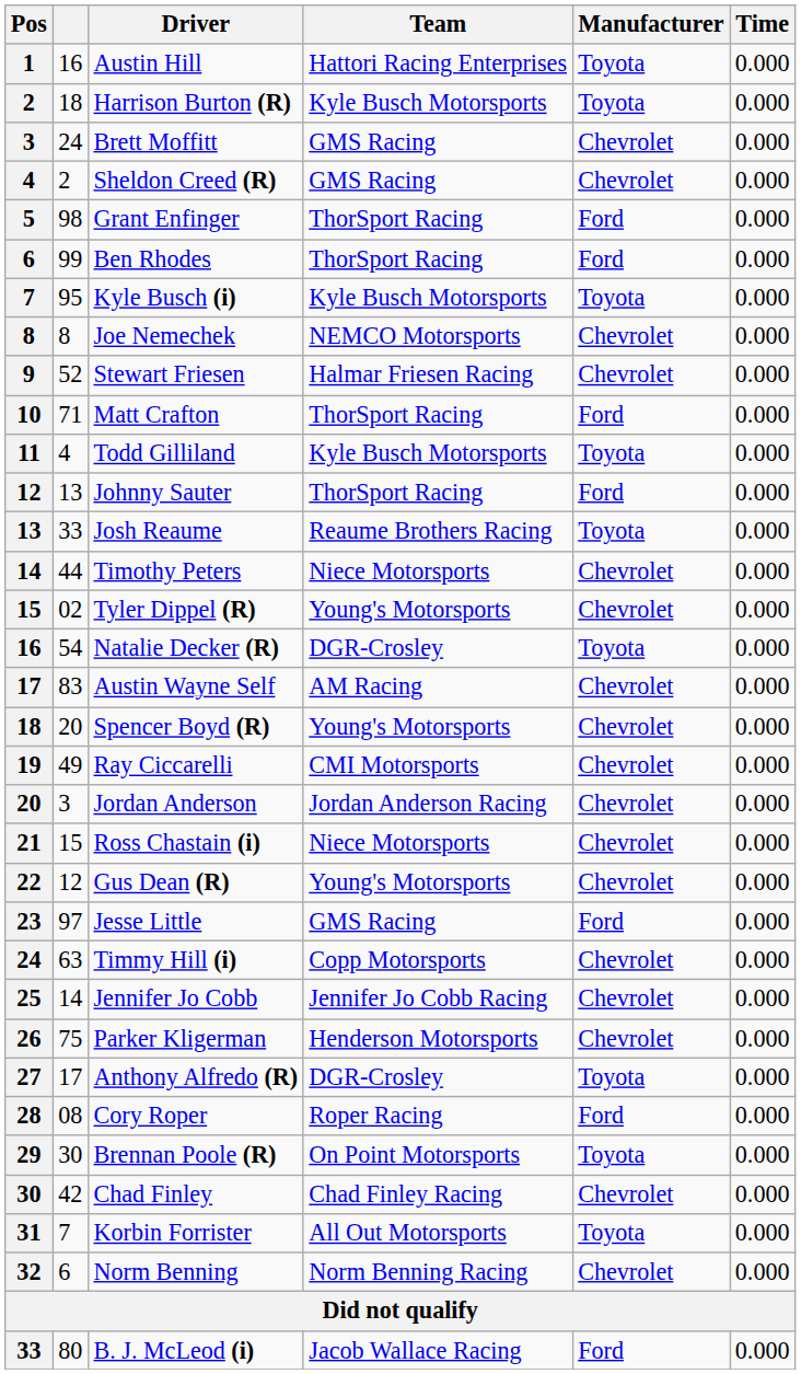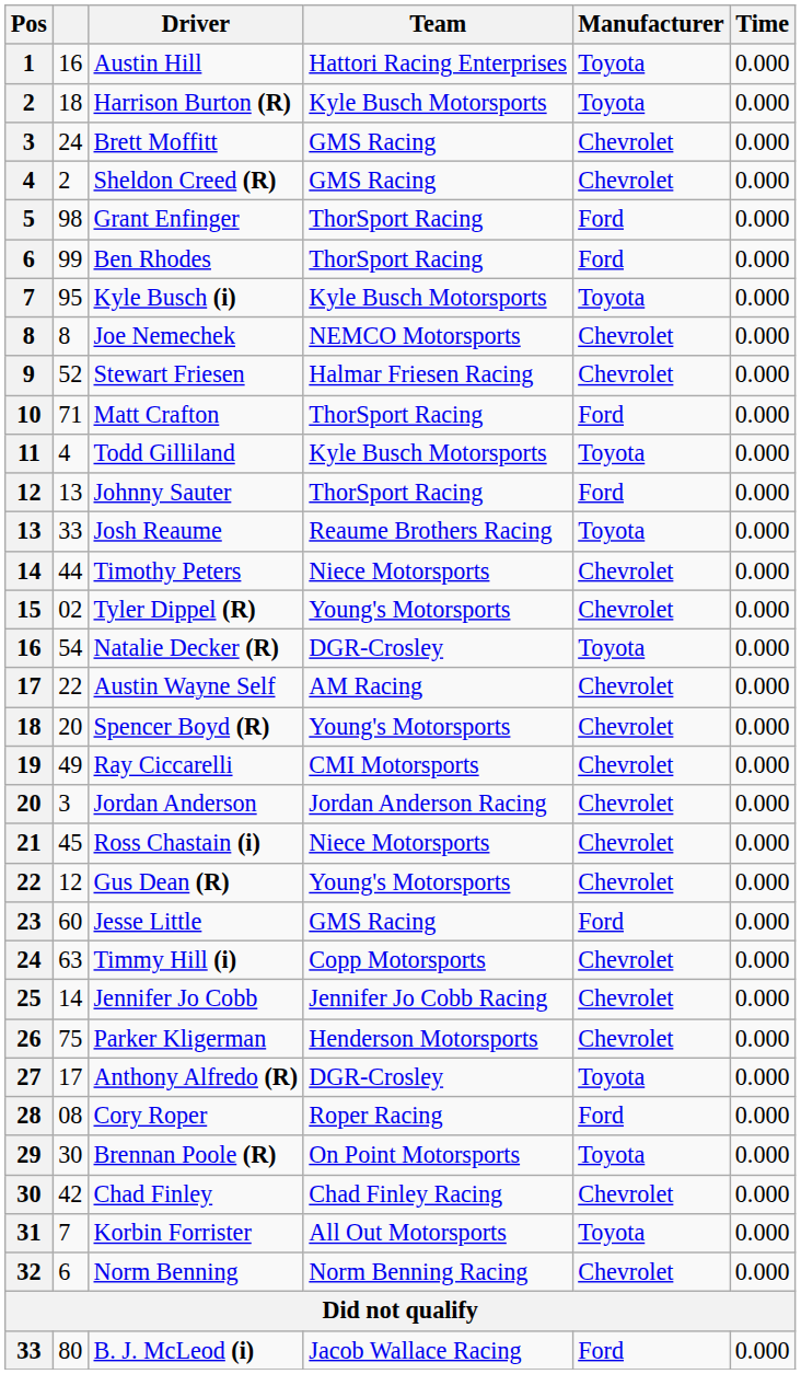Austin Wayne Self | column 2: 83 -> 22
Ross Chastain (i) | column 2: 15 -> 45
Jesse Little | column 2: 97 -> 60
